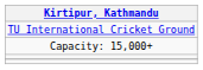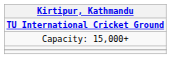row 2 | column 1: normal -> bold
